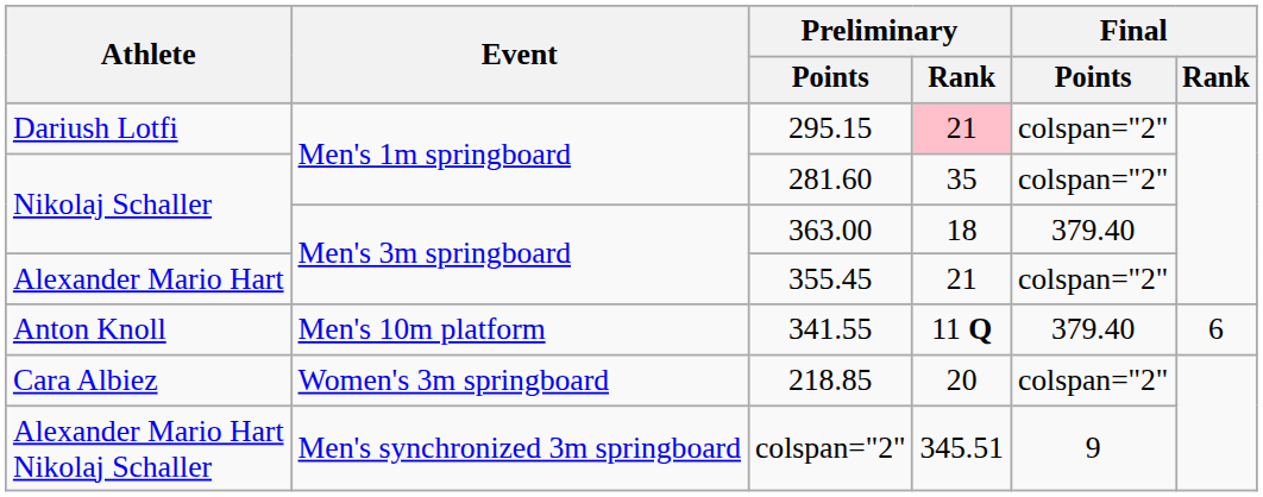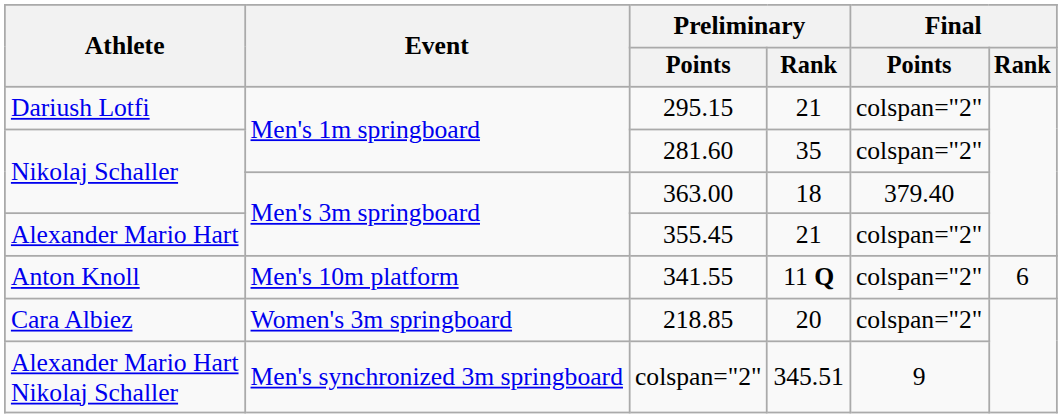295.15 | Preliminary / Rank: pink background -> no background
341.55 | Final / Points: 379.40 -> colspan="2"
